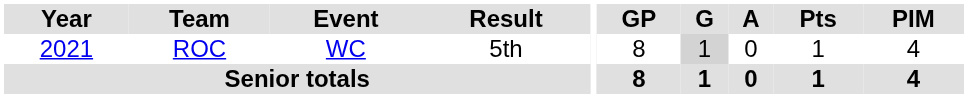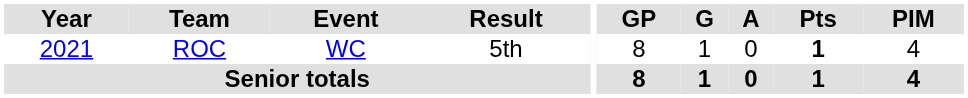ROC | G: lightgrey background -> no background
ROC | Pts: normal -> bold
